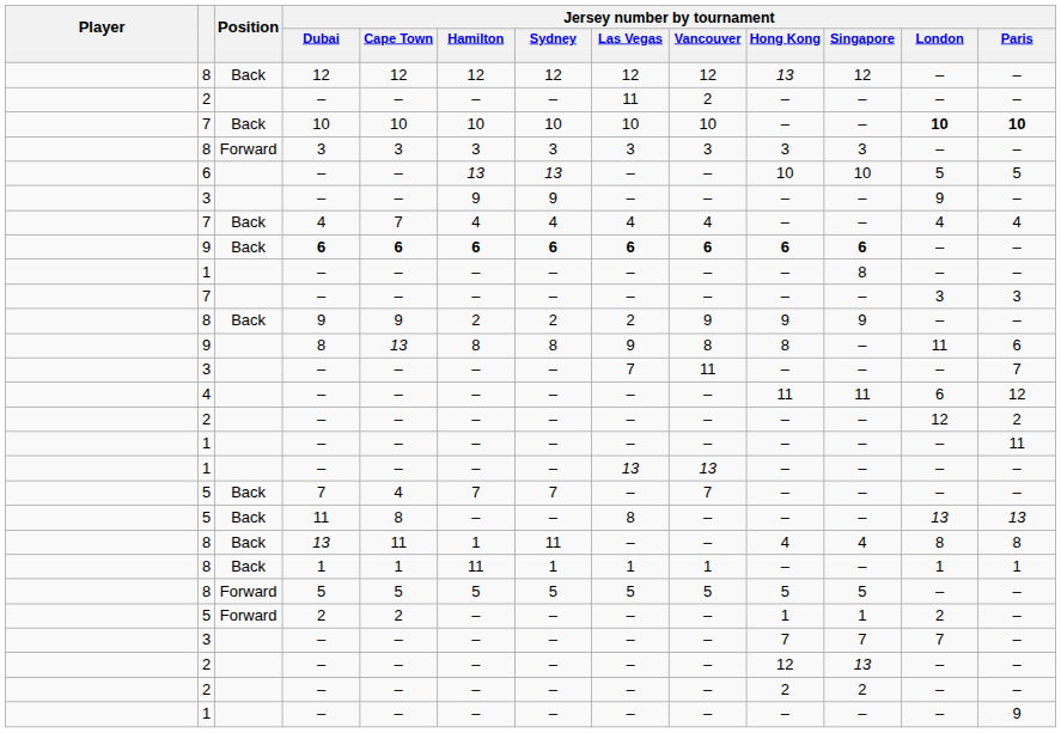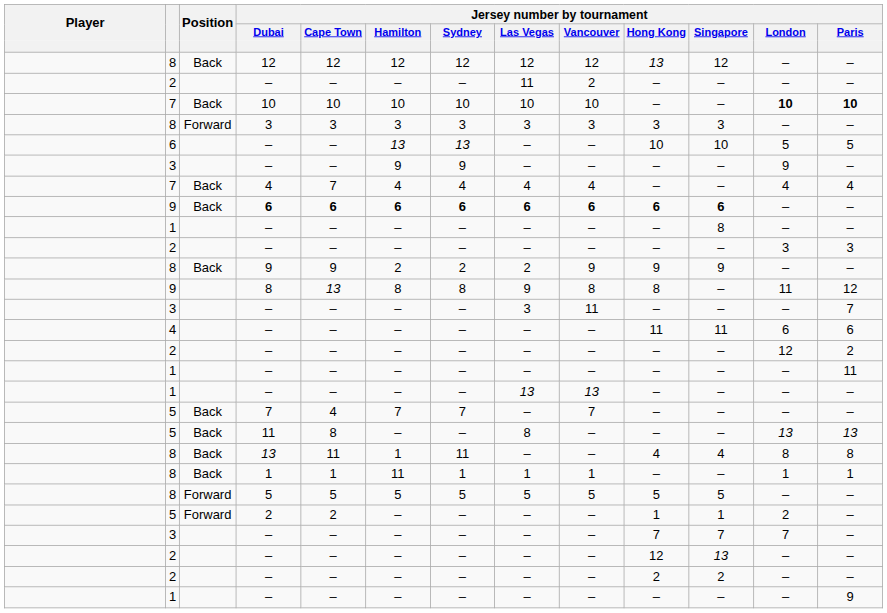row 13 | column 2: 7 -> 2
row 15 | Jersey number by tournament / Paris: 6 -> 12
row 16 | Jersey number by tournament / Las Vegas: 7 -> 3
row 17 | Jersey number by tournament / Paris: 12 -> 6
